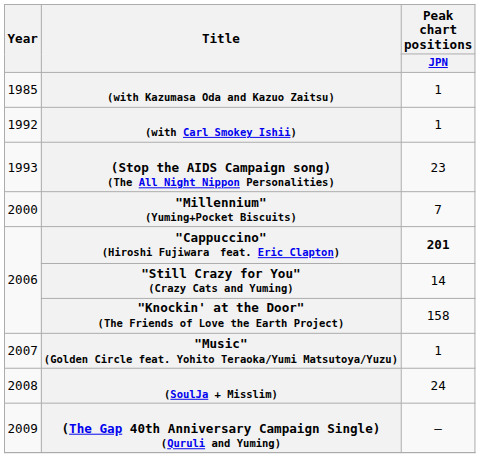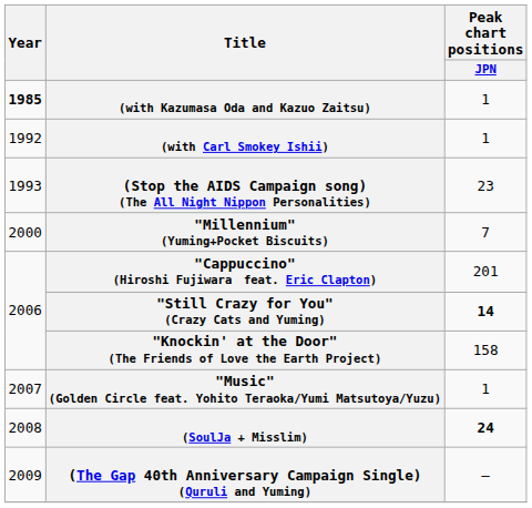(with Kazumasa Oda and Kazuo Zaitsu) | Year: normal -> bold
"Cappuccino" (Hiroshi Fujiwara feat. Eric Clapton) | Peak chart positions / JPN: bold -> normal
"Still Crazy for You" (Crazy Cats and Yuming) | Peak chart positions / JPN: normal -> bold
(SoulJa + Misslim) | Peak chart positions / JPN: normal -> bold
